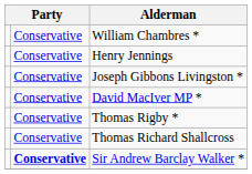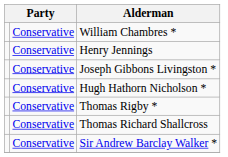- row: Conservative | David MacIver MP *
+ row: Conservative | Hugh Hathorn Nicholson *
Sir Andrew Barclay Walker * | column 2: bold -> normal
